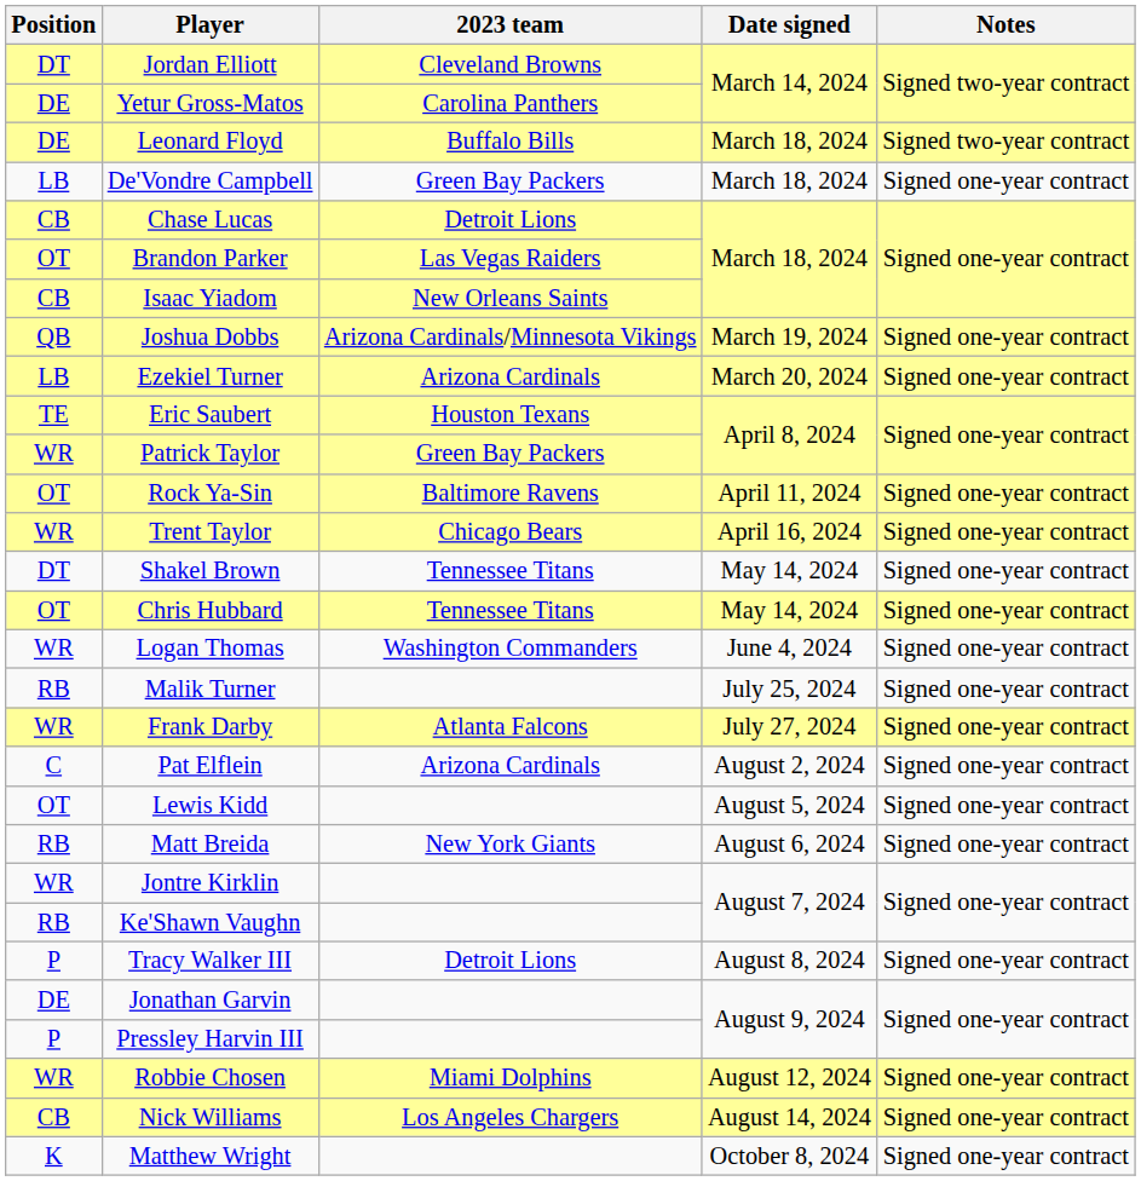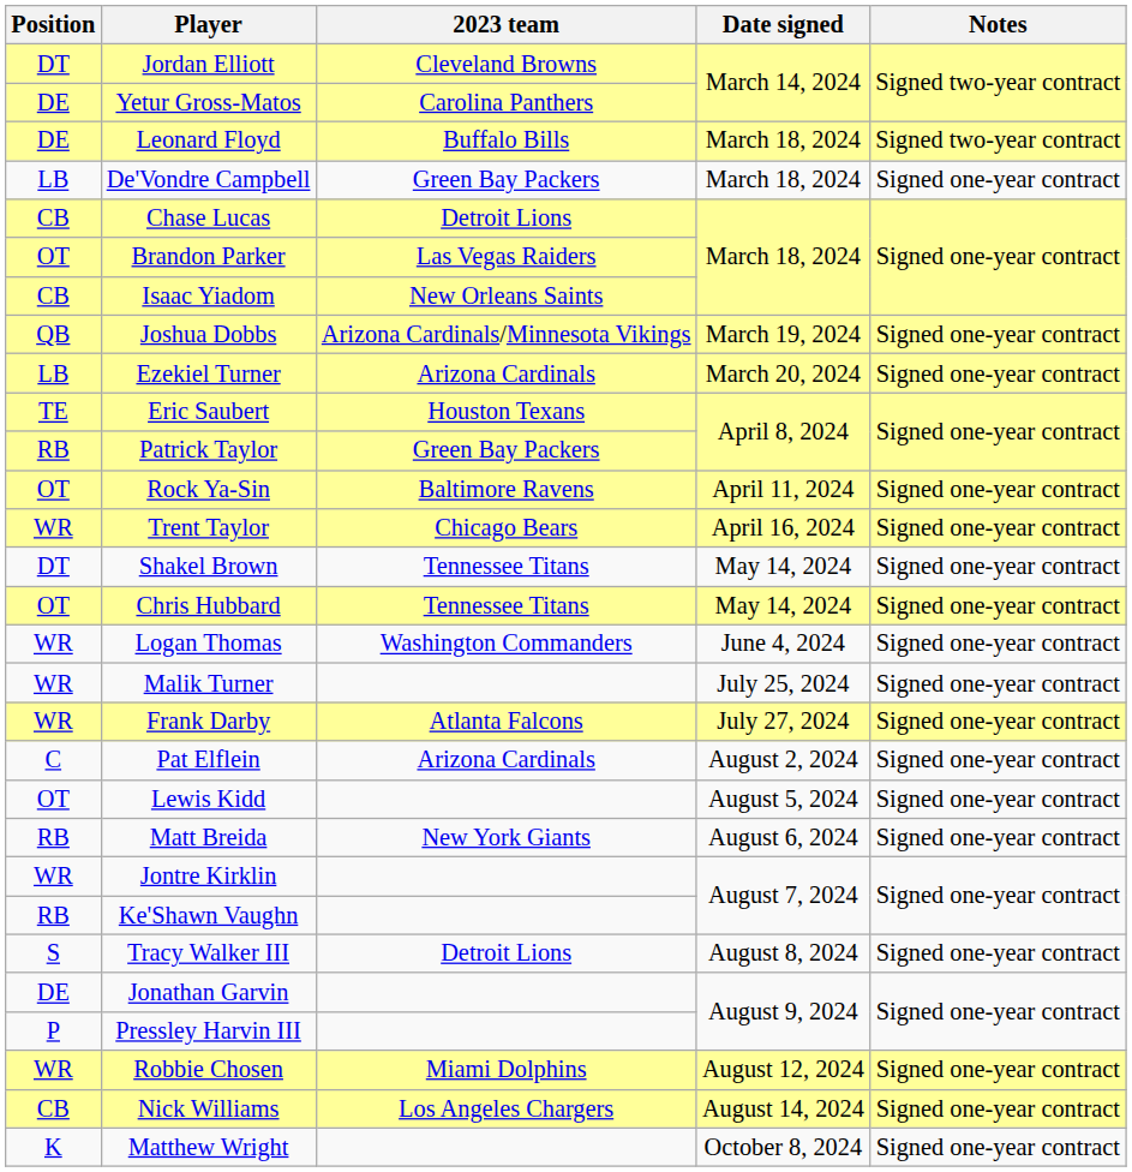Patrick Taylor | Position: WR -> RB
Malik Turner | Position: RB -> WR
Tracy Walker III | Position: P -> S
